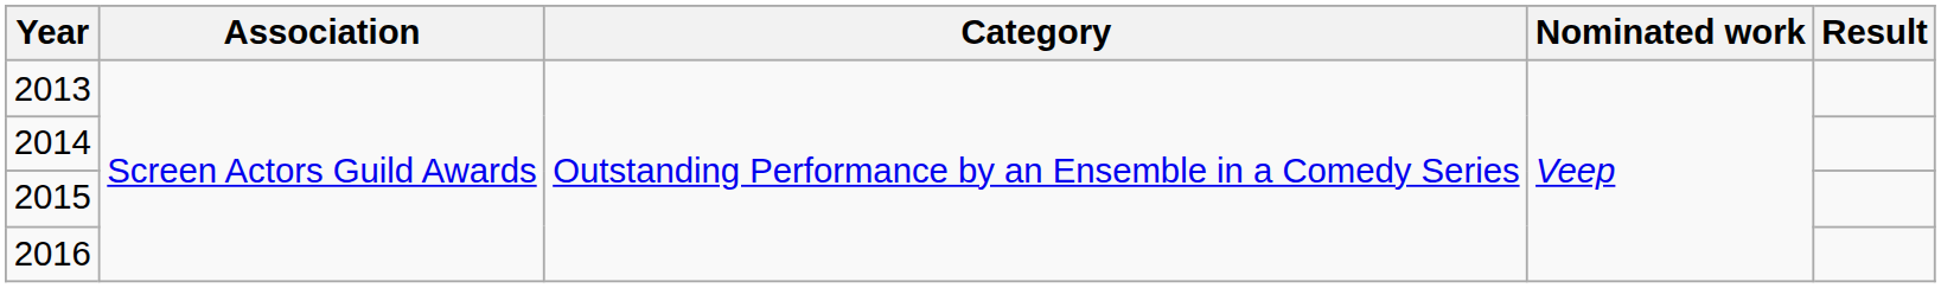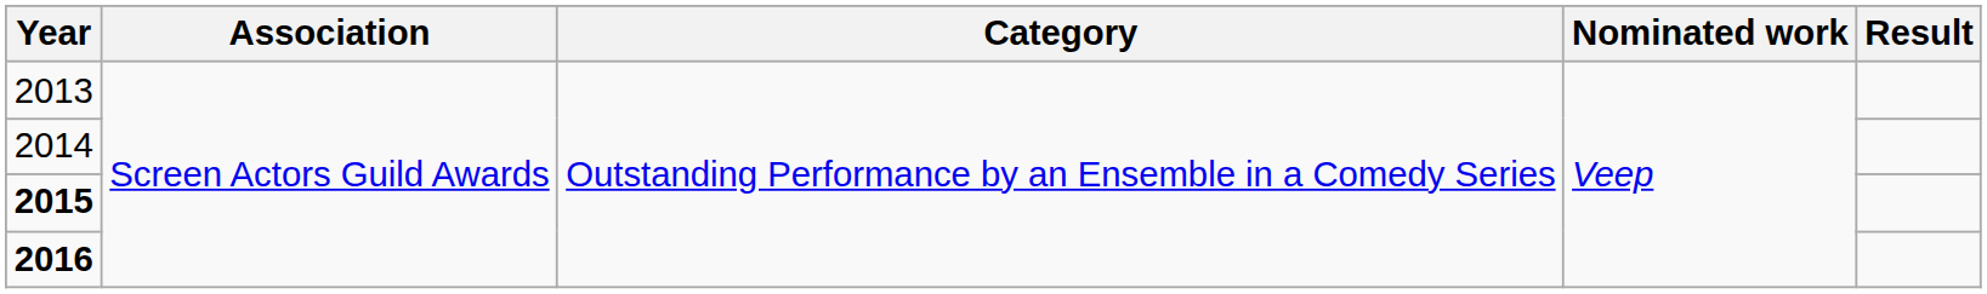2015 | Year: normal -> bold
2016 | Year: normal -> bold
